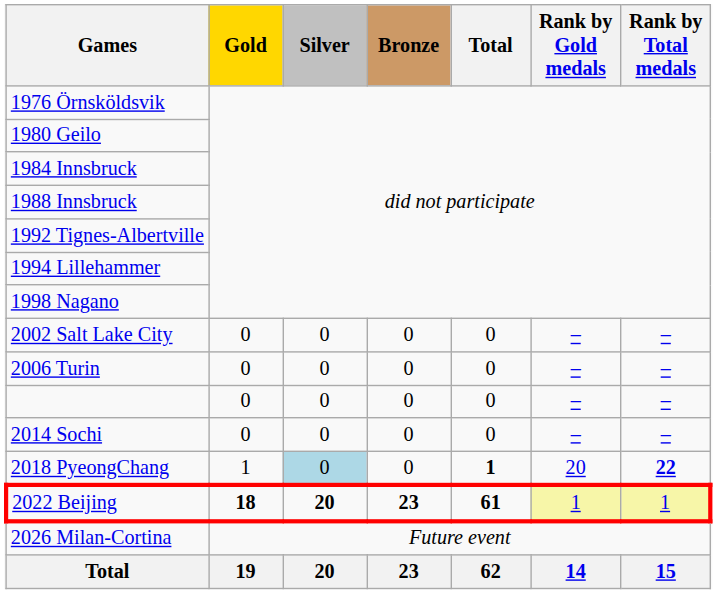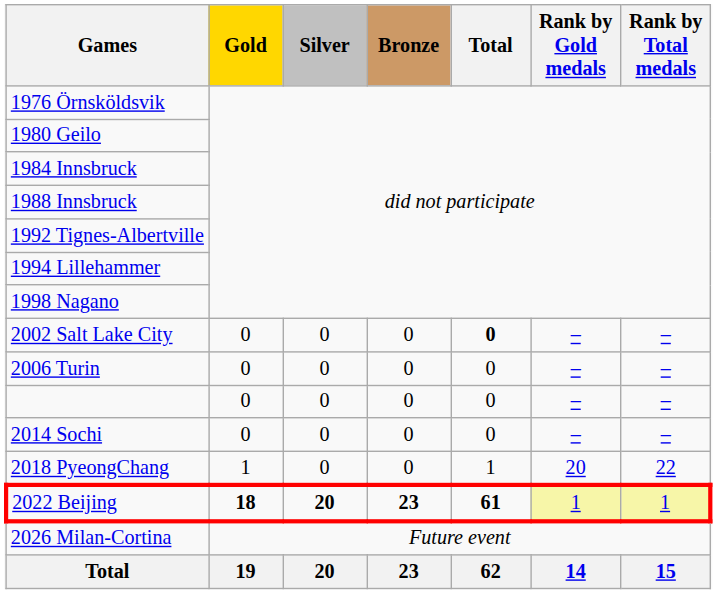2002 Salt Lake City | Total: normal -> bold
2018 PyeongChang | Silver: lightblue background -> no background
2018 PyeongChang | Total: bold -> normal
2018 PyeongChang | Rank by Total medals: bold -> normal
